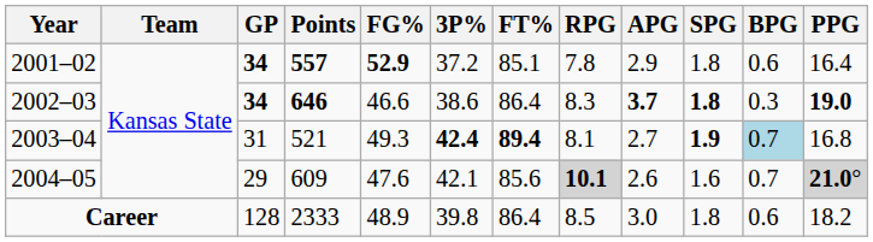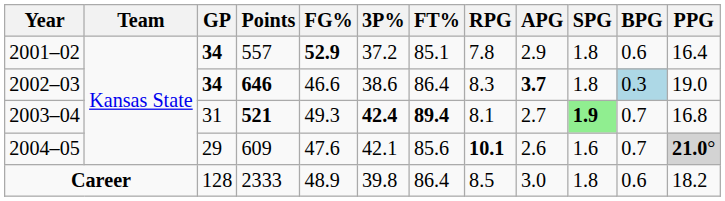2001–02 | Points: bold -> normal
2002–03 | SPG: bold -> normal
2002–03 | BPG: no background -> lightblue background
2002–03 | PPG: bold -> normal
2003–04 | Points: normal -> bold
2003–04 | SPG: no background -> lightgreen background
2003–04 | BPG: lightblue background -> no background
2004–05 | RPG: lightgrey background -> no background
